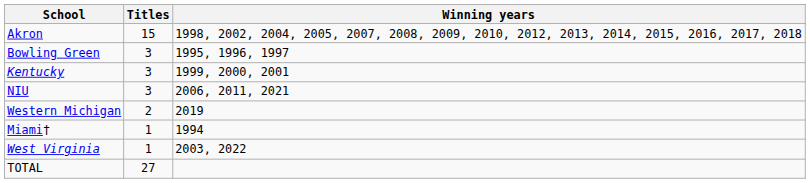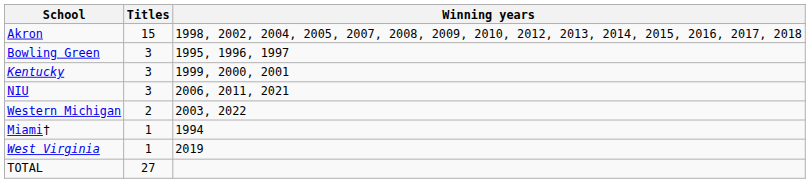Western Michigan | Winning years: 2019 -> 2003, 2022
West Virginia | Winning years: 2003, 2022 -> 2019
